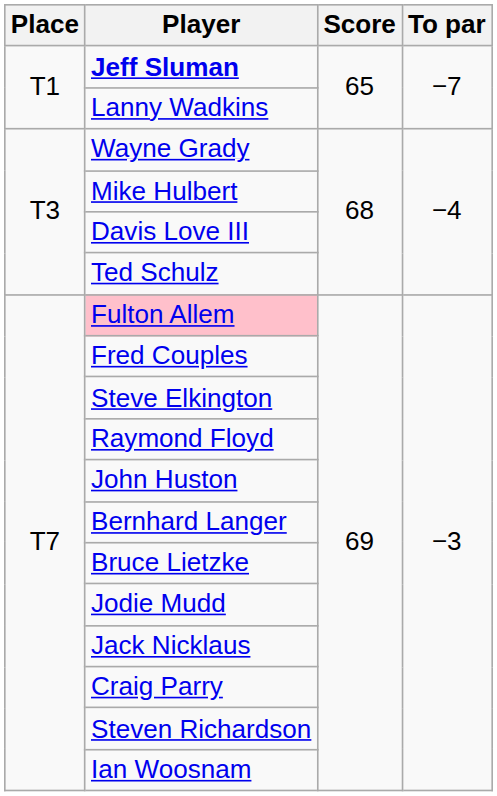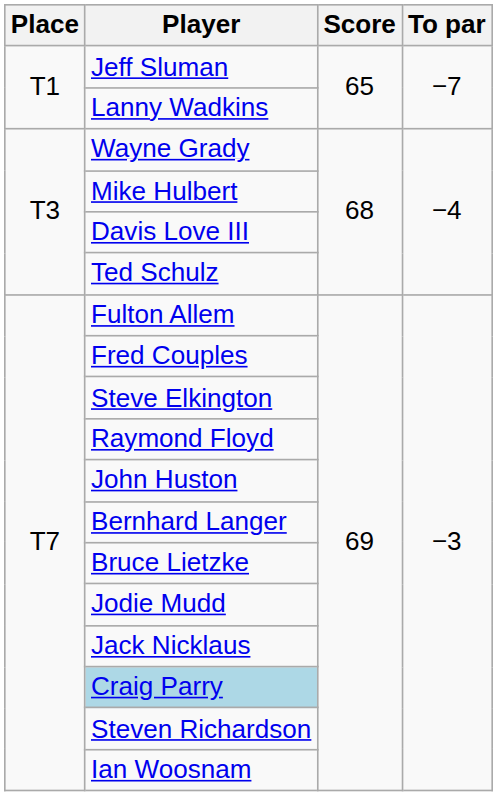Jeff Sluman | Player: bold -> normal
Fulton Allem | Player: pink background -> no background
Craig Parry | Player: no background -> lightblue background
